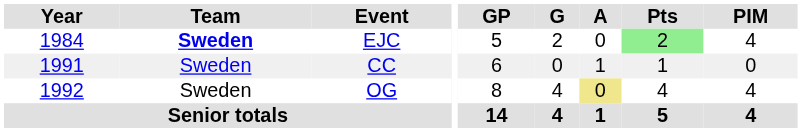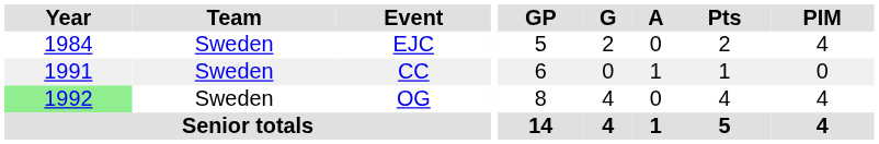EJC | Team: bold -> normal
EJC | Pts: lightgreen background -> no background
OG | Year: no background -> lightgreen background
OG | A: khaki background -> no background
